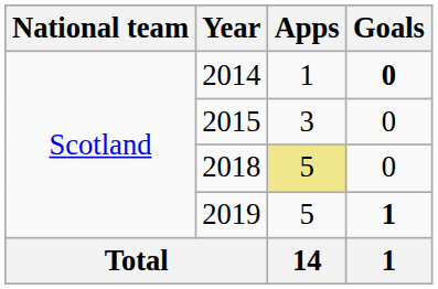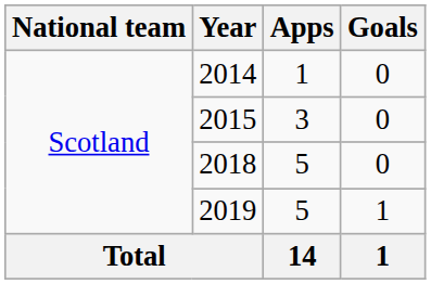2014 | Goals: bold -> normal
2018 | Apps: khaki background -> no background
2019 | Goals: bold -> normal
